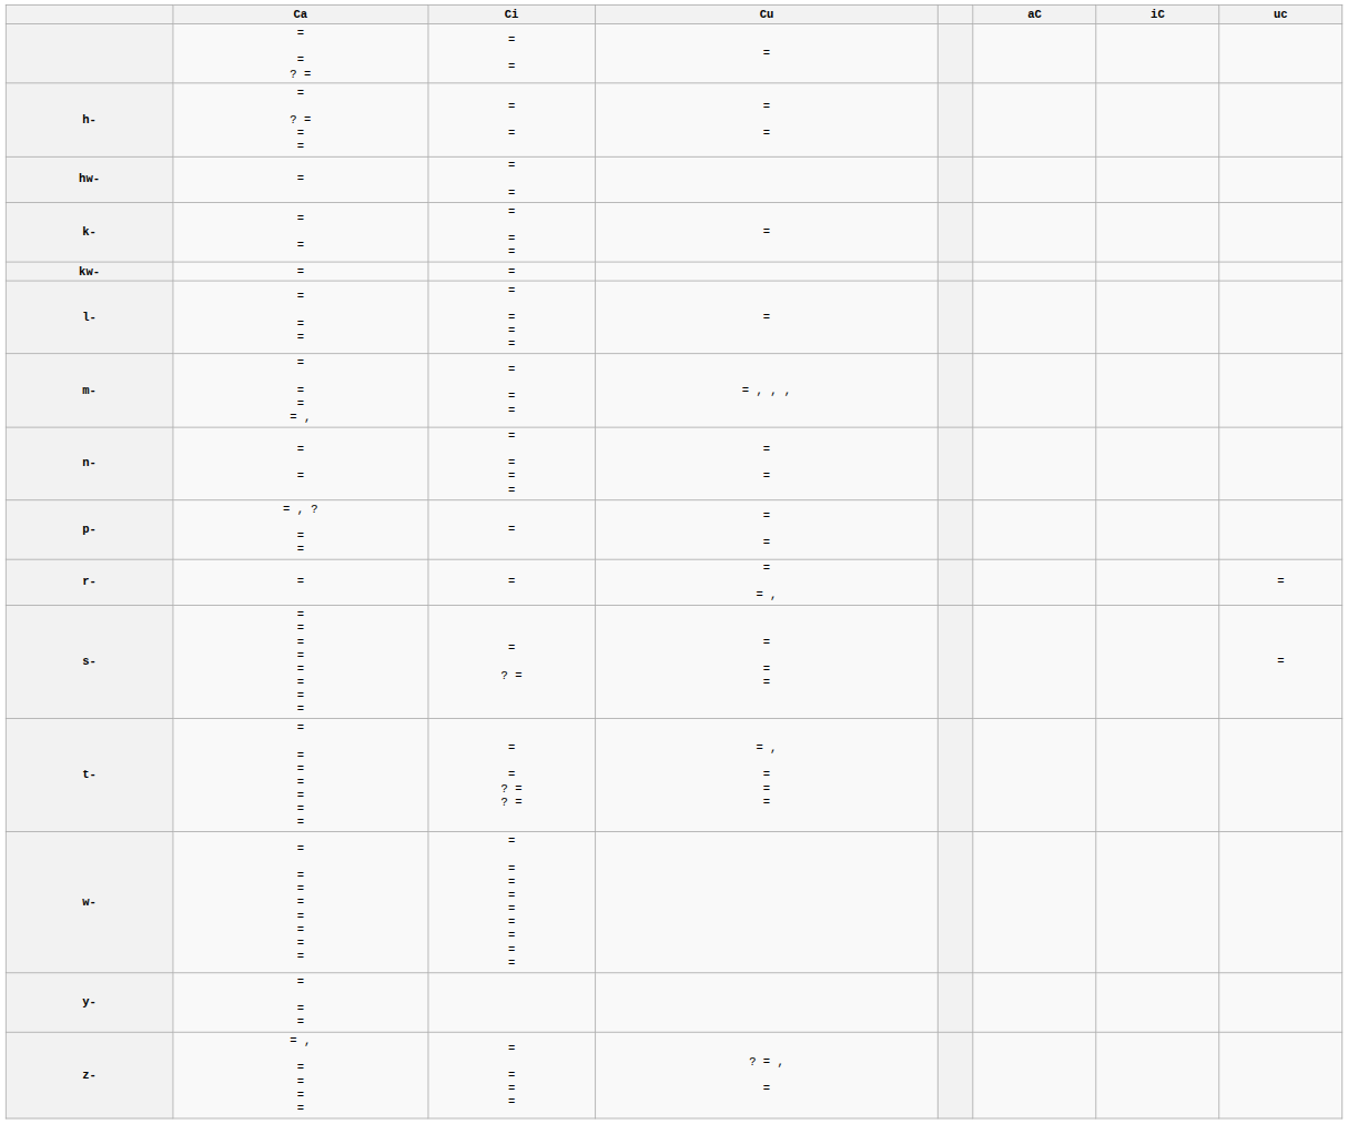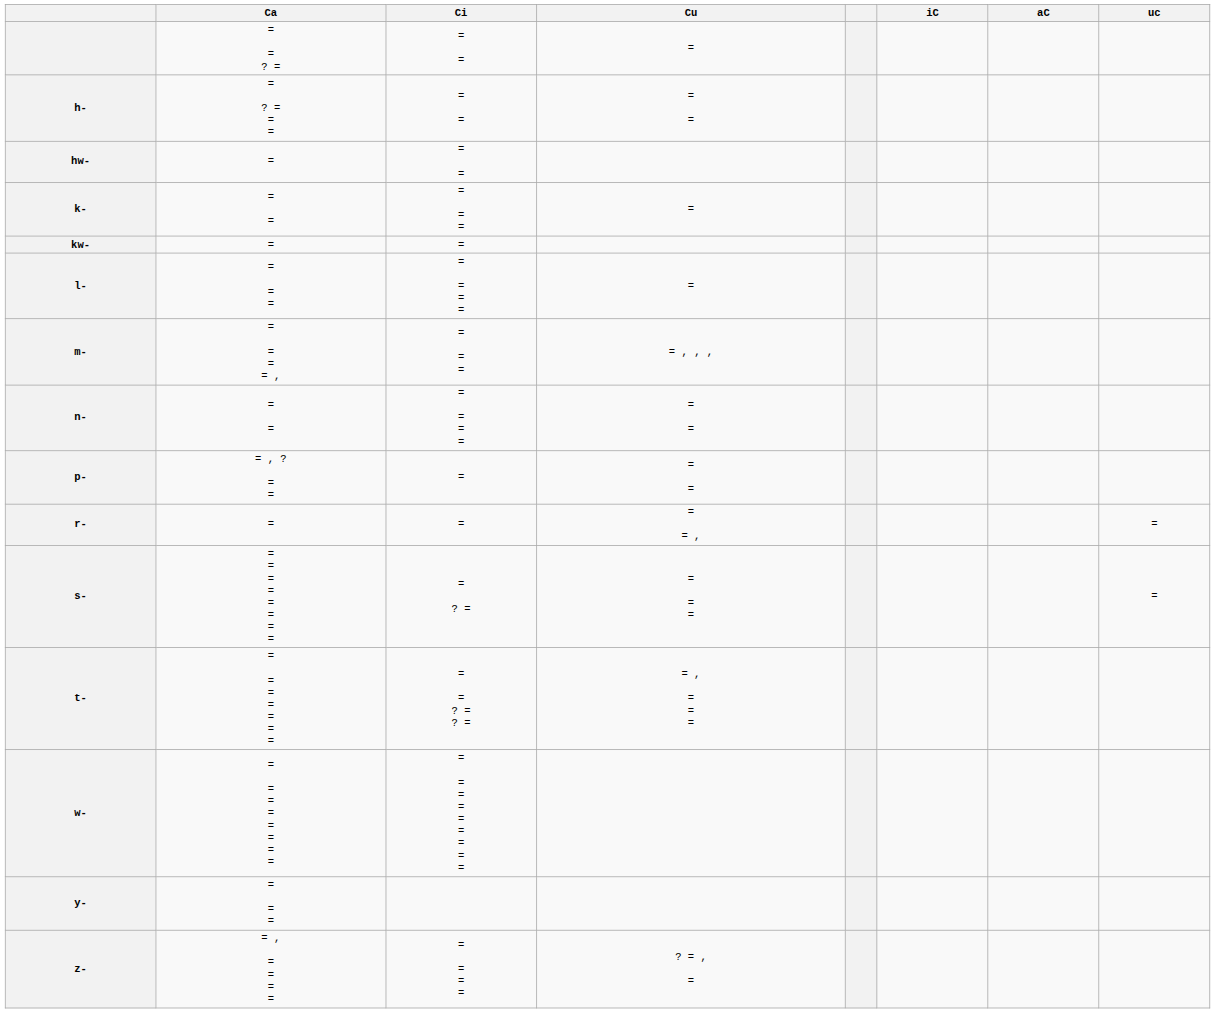columns swapped: aC <-> iC
